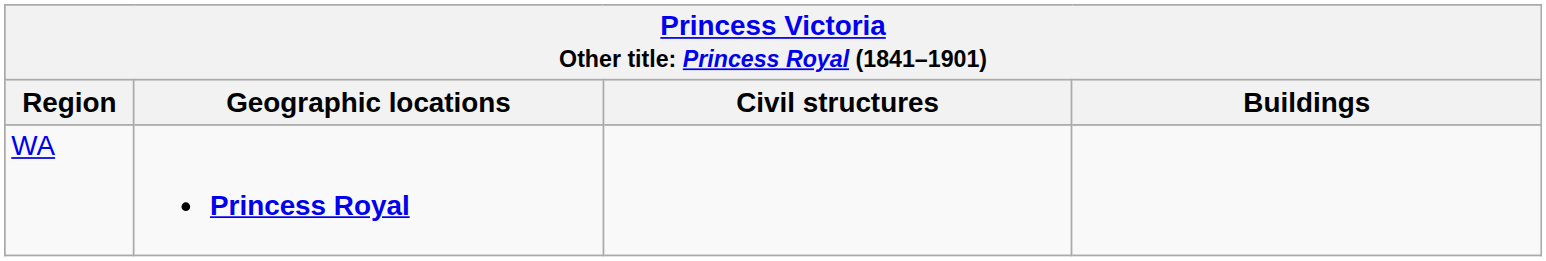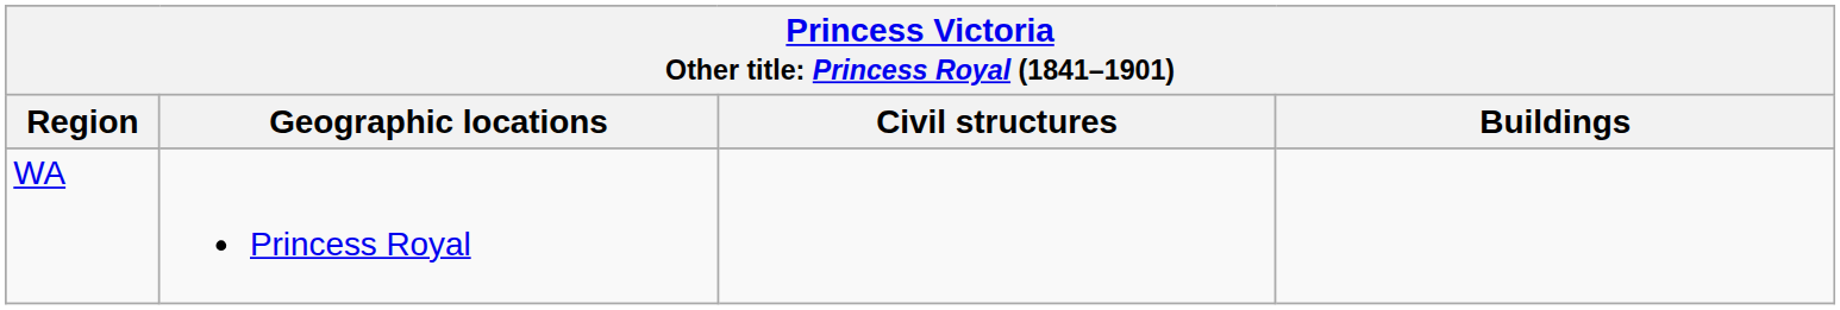WA | Geographic locations: bold -> normal
